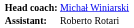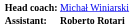Assistant: | column 2: normal -> bold
